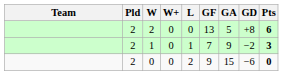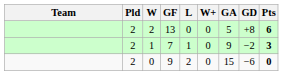columns swapped: W+ <-> GF
